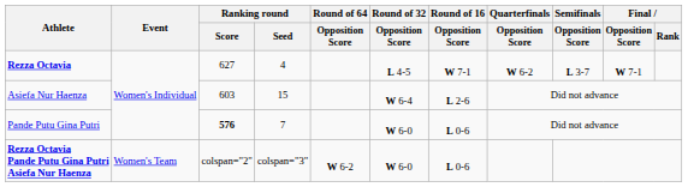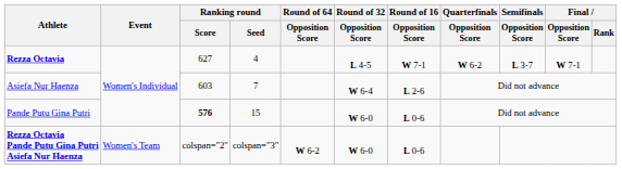Asiefa Nur Haenza | Ranking round / Seed: 15 -> 7
Pande Putu Gina Putri | Ranking round / Seed: 7 -> 15
